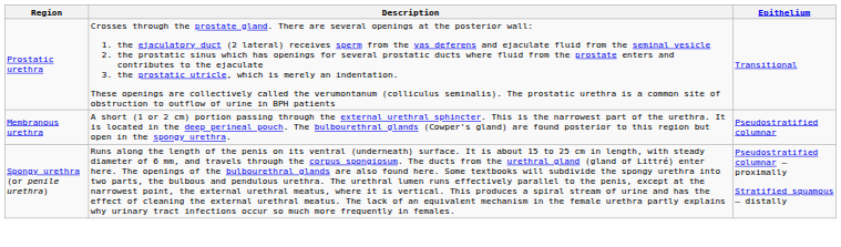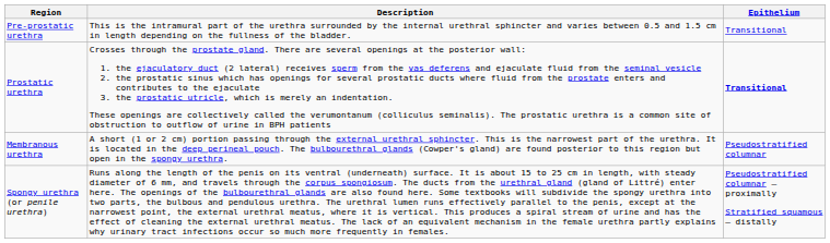+ row: Pre-prostatic urethra | This is the intramural part of the urethra surrounded by the internal urethral sphincter and varies between 0.5 and 1.5 cm in length depending on the fullness of the bladder. | Transitional
Prostatic urethra | Epithelium: normal -> bold
